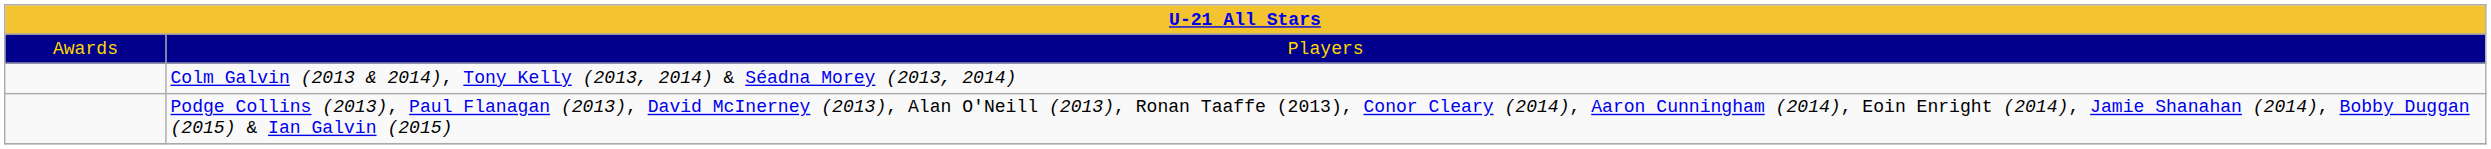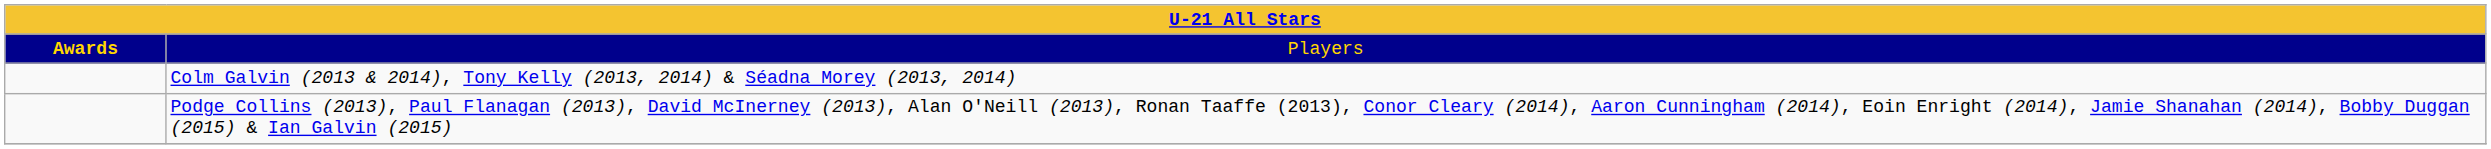Players | column 1: normal -> bold
